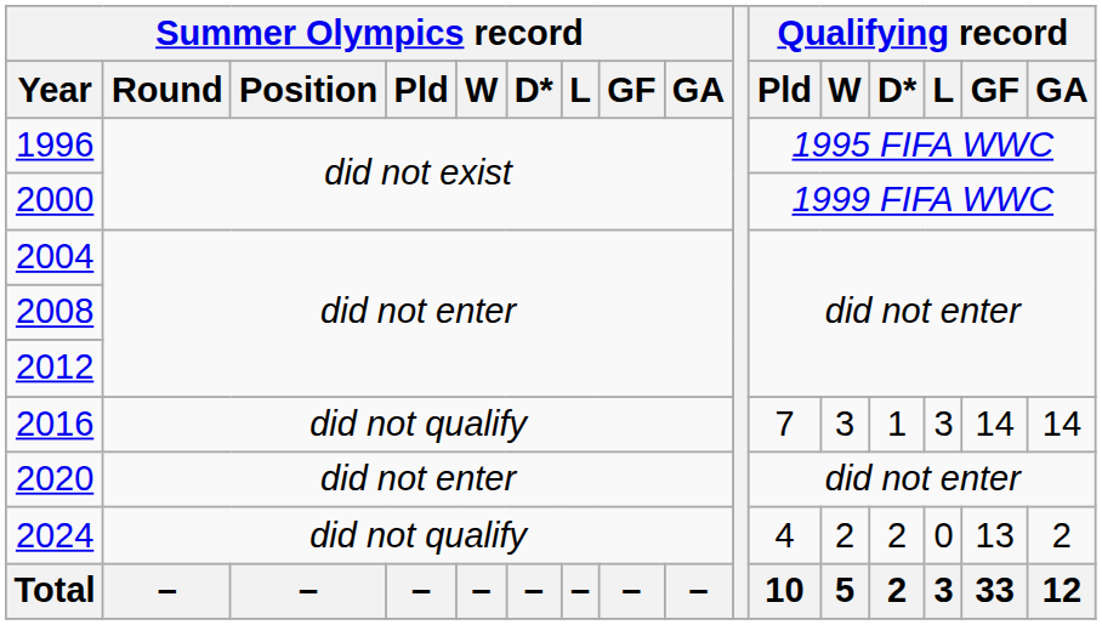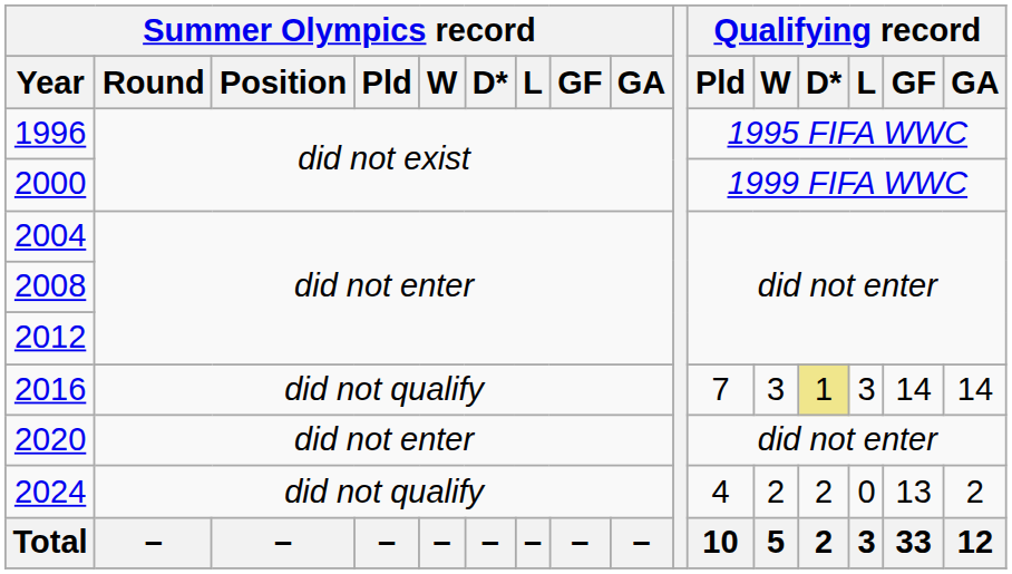2016 | Qualifying record / D*: no background -> khaki background
